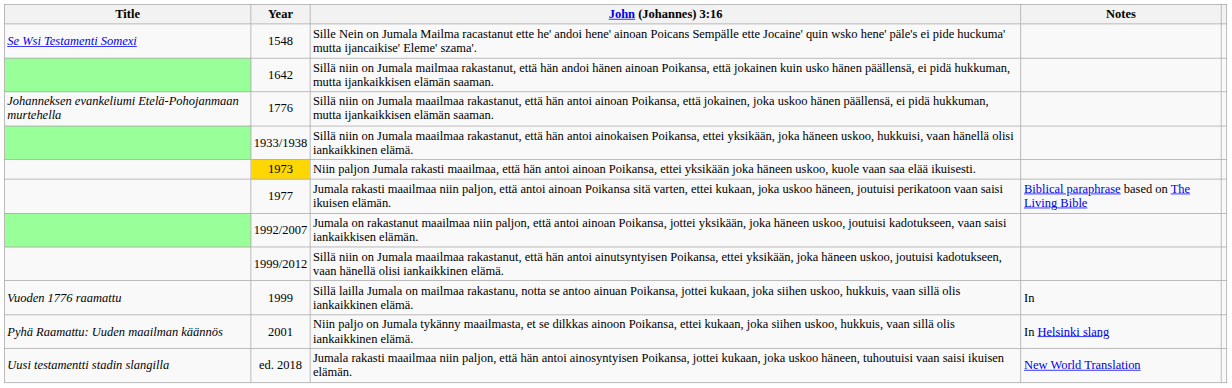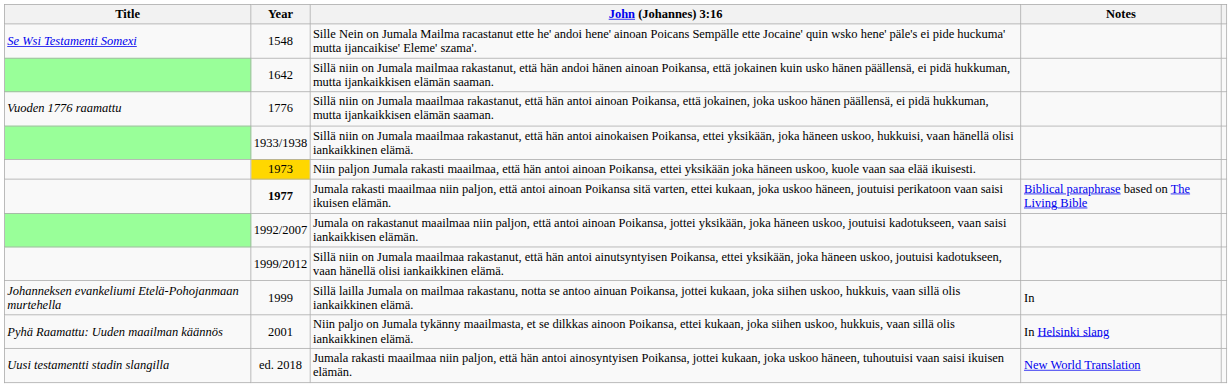row 4 | Title: Johanneksen evankeliumi Etelä-Pohojanmaan murtehella -> Vuoden 1776 raamattu
row 7 | Year: normal -> bold
row 10 | Title: Vuoden 1776 raamattu -> Johanneksen evankeliumi Etelä-Pohojanmaan murtehella
